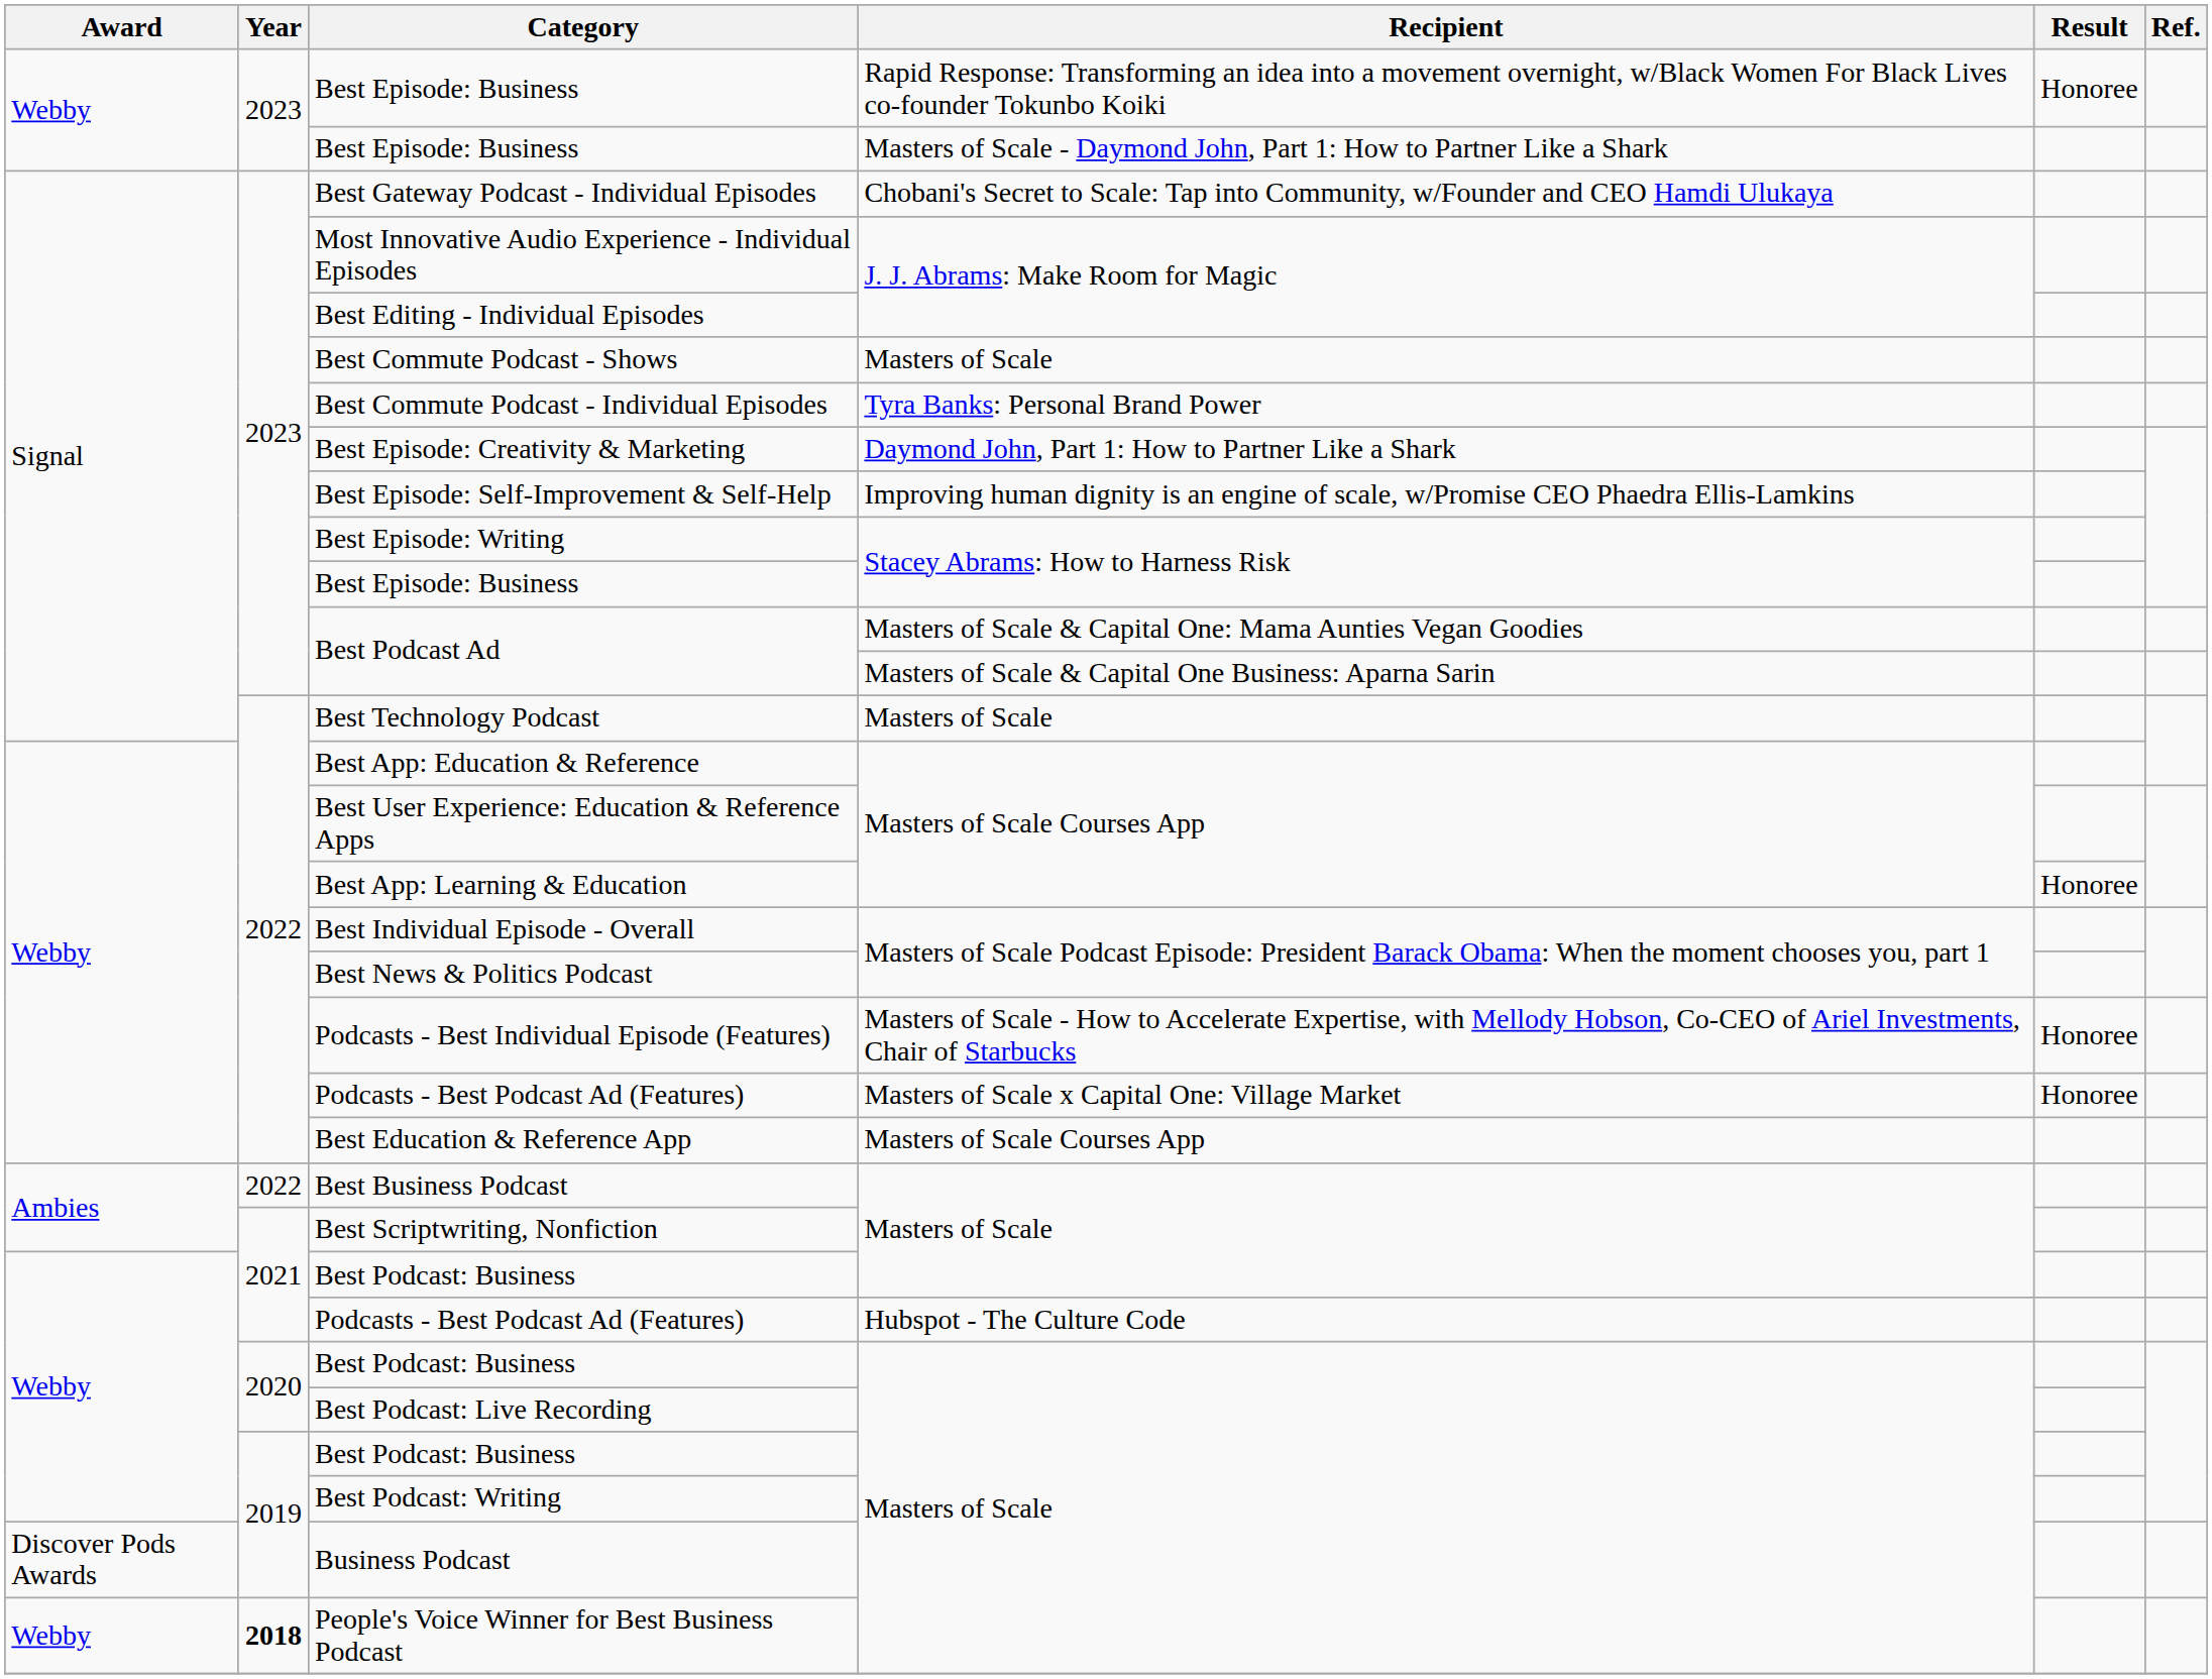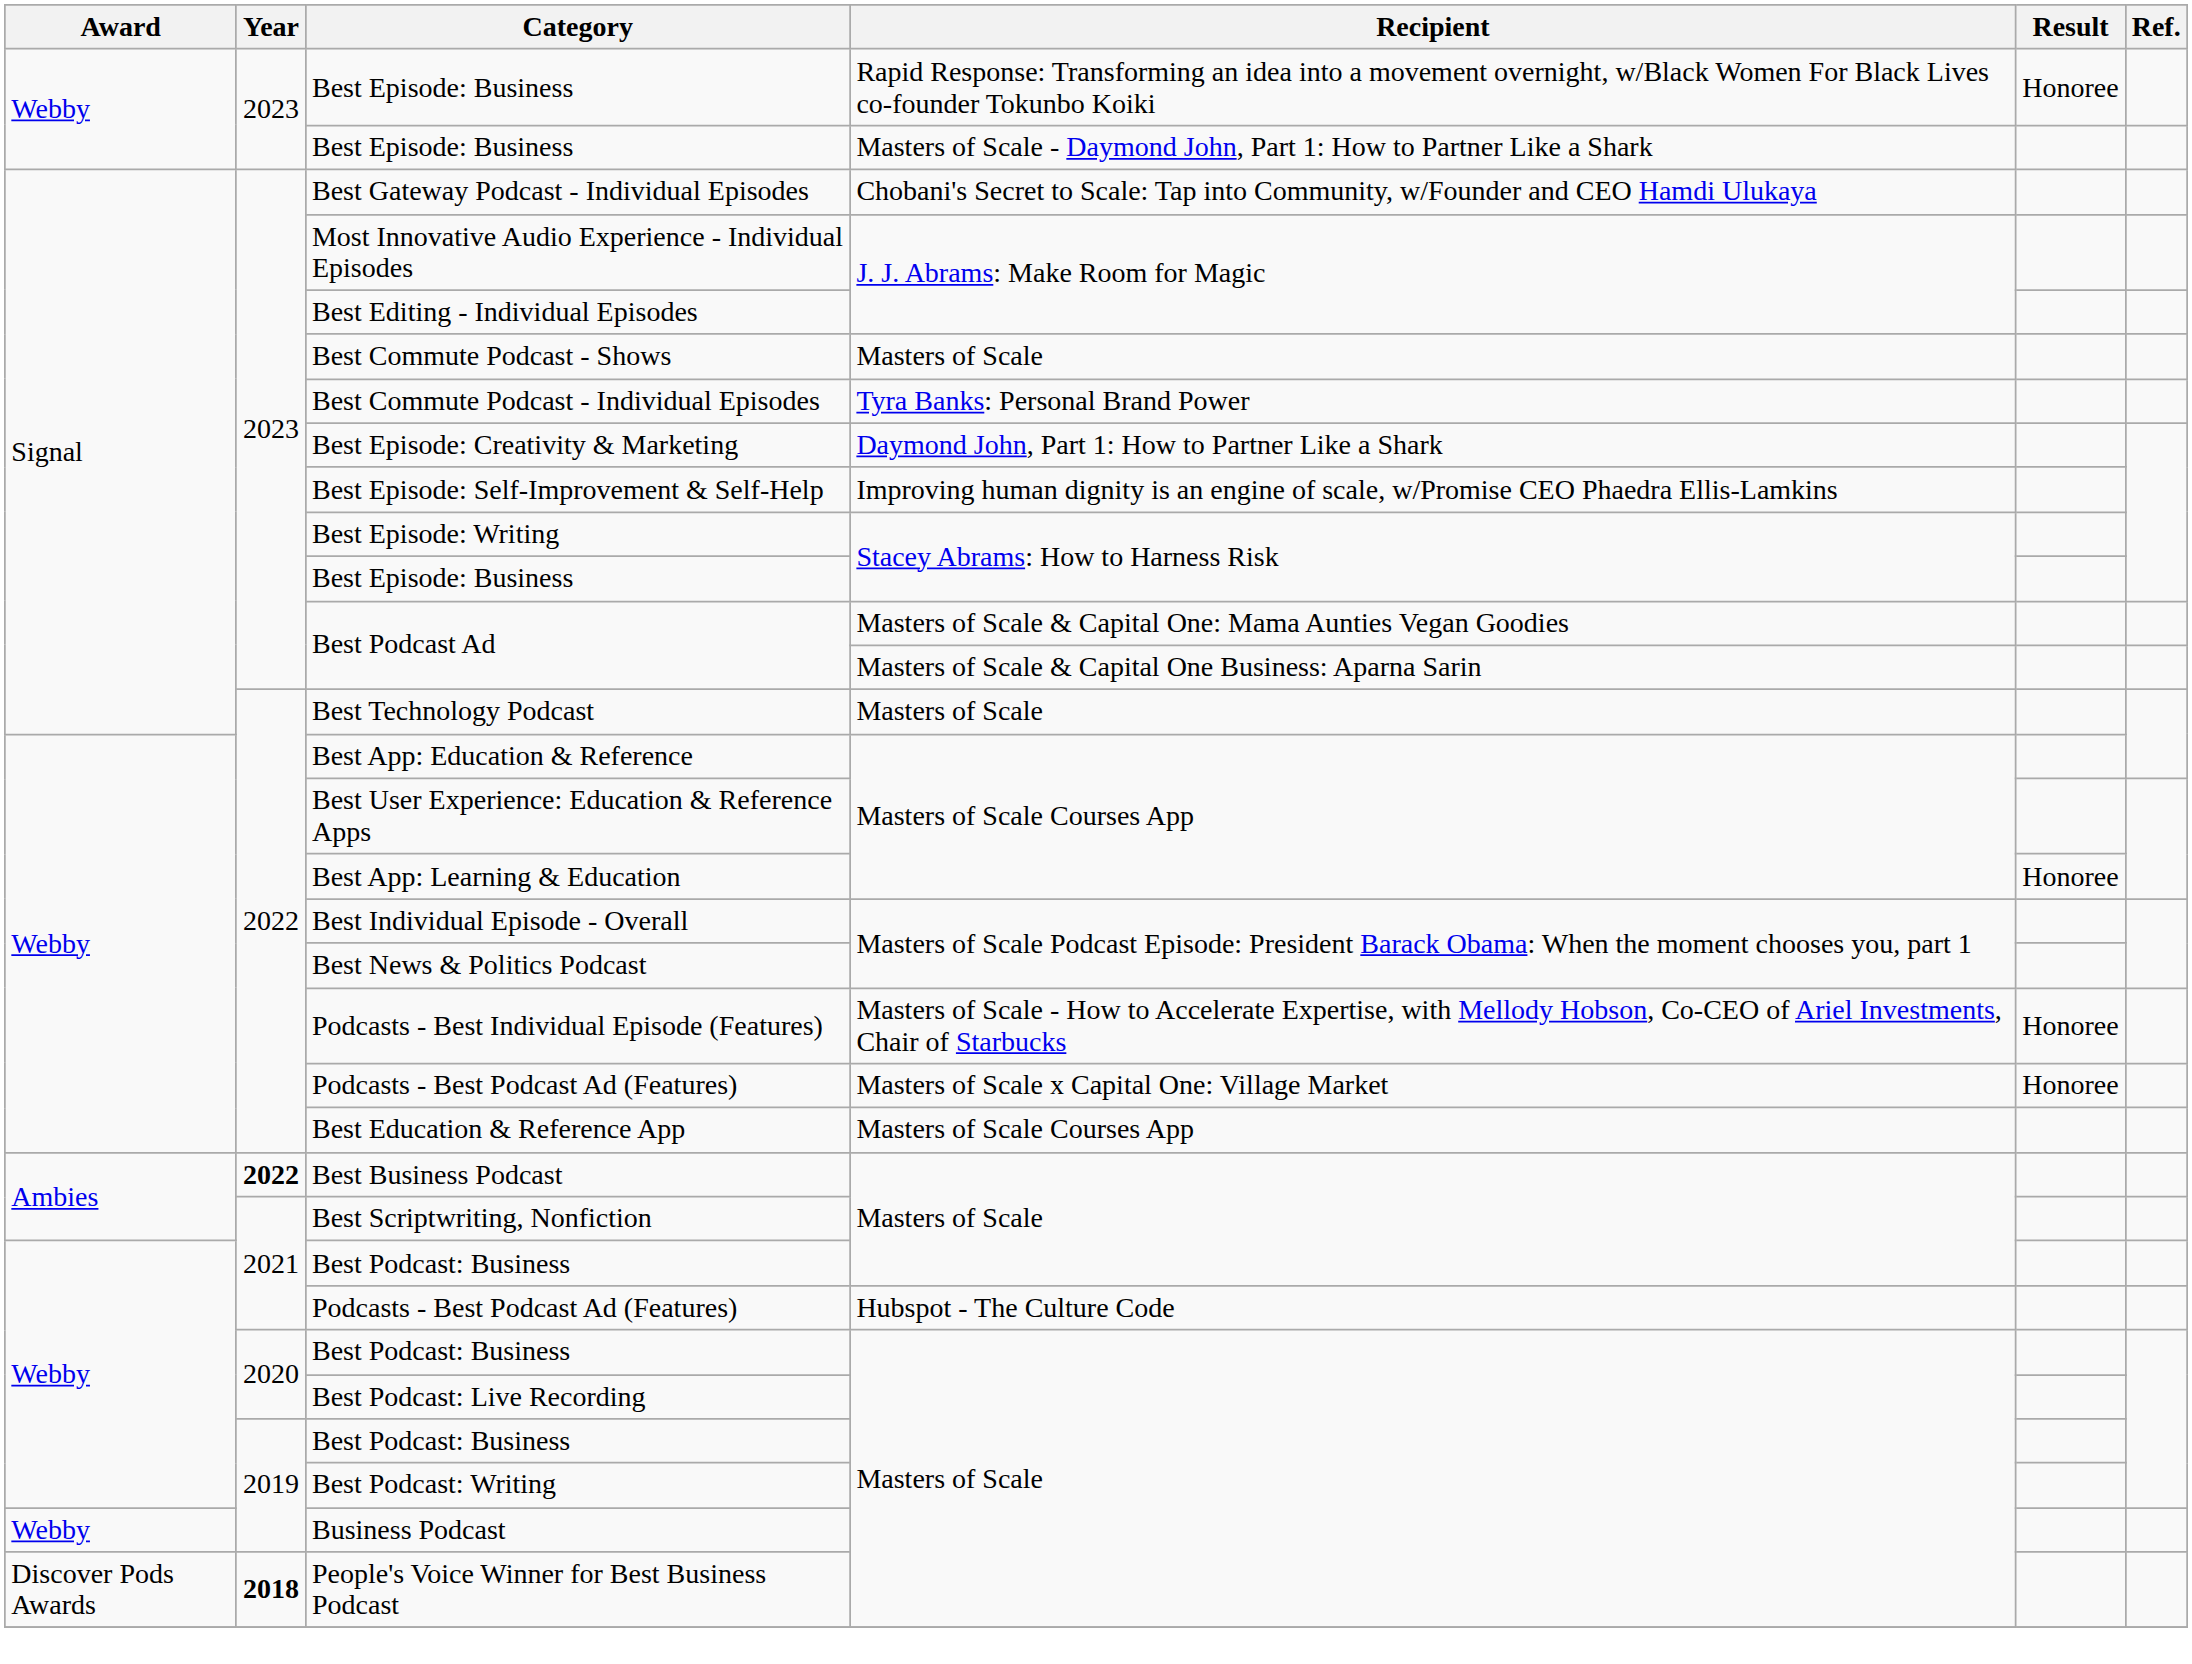Best Business Podcast | Year: normal -> bold
Business Podcast | Award: Discover Pods Awards -> Webby
People's Voice Winner for Best Business Podcast | Award: Webby -> Discover Pods Awards
